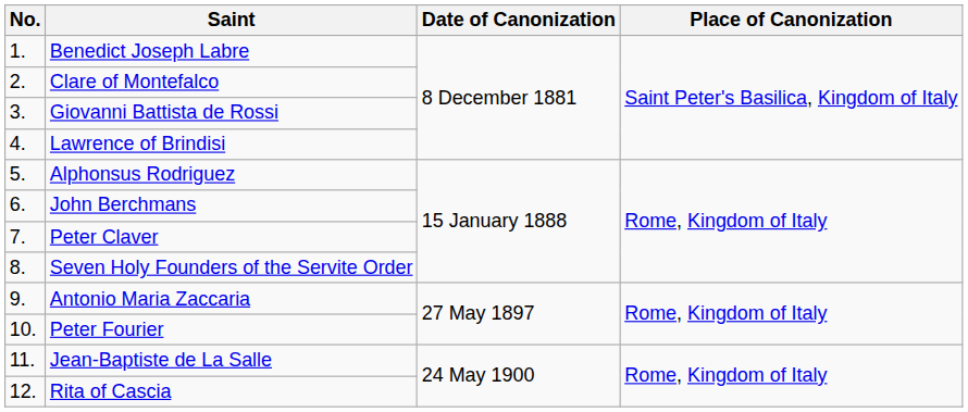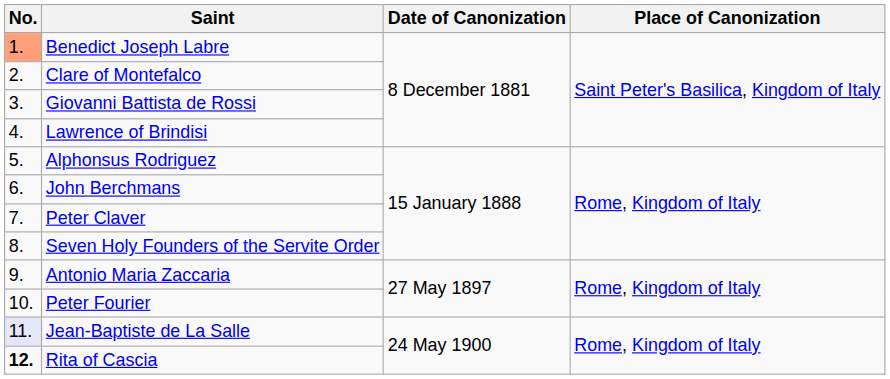Benedict Joseph Labre | No.: no background -> lightsalmon background
Jean-Baptiste de La Salle | No.: no background -> lavender background
Rita of Cascia | No.: normal -> bold
